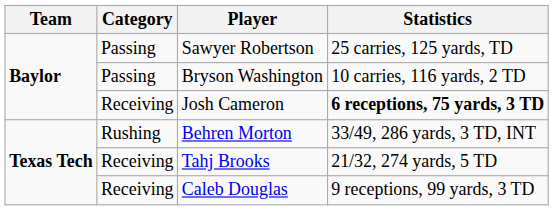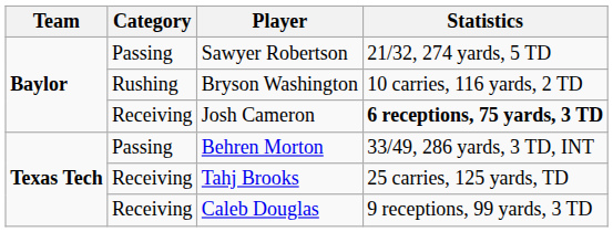Sawyer Robertson | Statistics: 25 carries, 125 yards, TD -> 21/32, 274 yards, 5 TD
Bryson Washington | Category: Passing -> Rushing
Behren Morton | Category: Rushing -> Passing
Tahj Brooks | Statistics: 21/32, 274 yards, 5 TD -> 25 carries, 125 yards, TD
